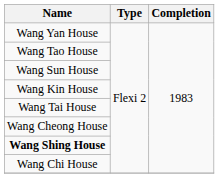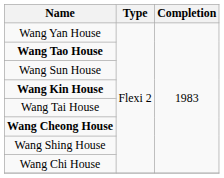Wang Tao House | Name: normal -> bold
Wang Kin House | Name: normal -> bold
Wang Cheong House | Name: normal -> bold
Wang Shing House | Name: bold -> normal
